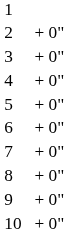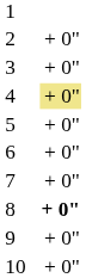4 | column 2: no background -> khaki background
8 | column 2: normal -> bold
